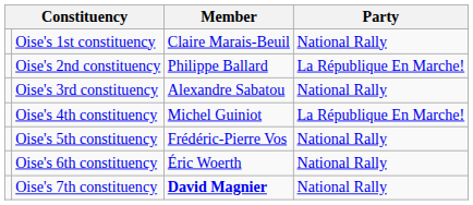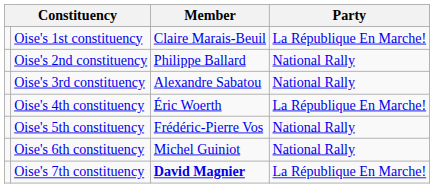Oise's 1st constituency | Party: National Rally -> La République En Marche!
Oise's 2nd constituency | Party: La République En Marche! -> National Rally
Oise's 4th constituency | Member: Michel Guiniot -> Éric Woerth
Oise's 6th constituency | Member: Éric Woerth -> Michel Guiniot
Oise's 7th constituency | Party: National Rally -> La République En Marche!
